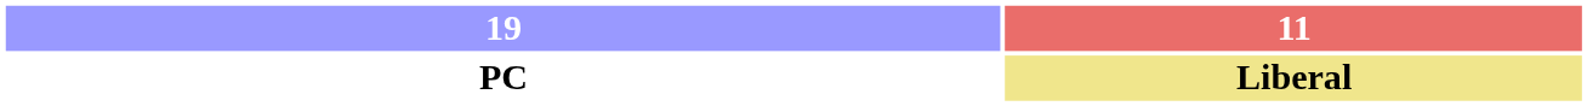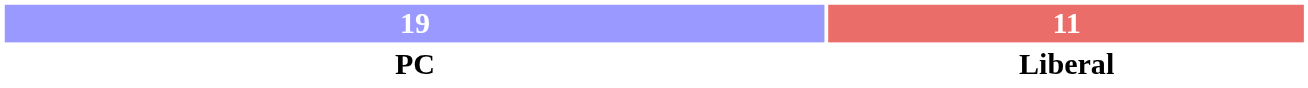PC | 11: khaki background -> no background
